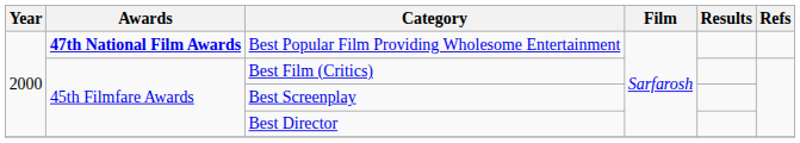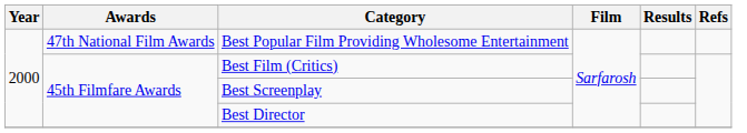Best Popular Film Providing Wholesome Entertainment | Awards: bold -> normal
